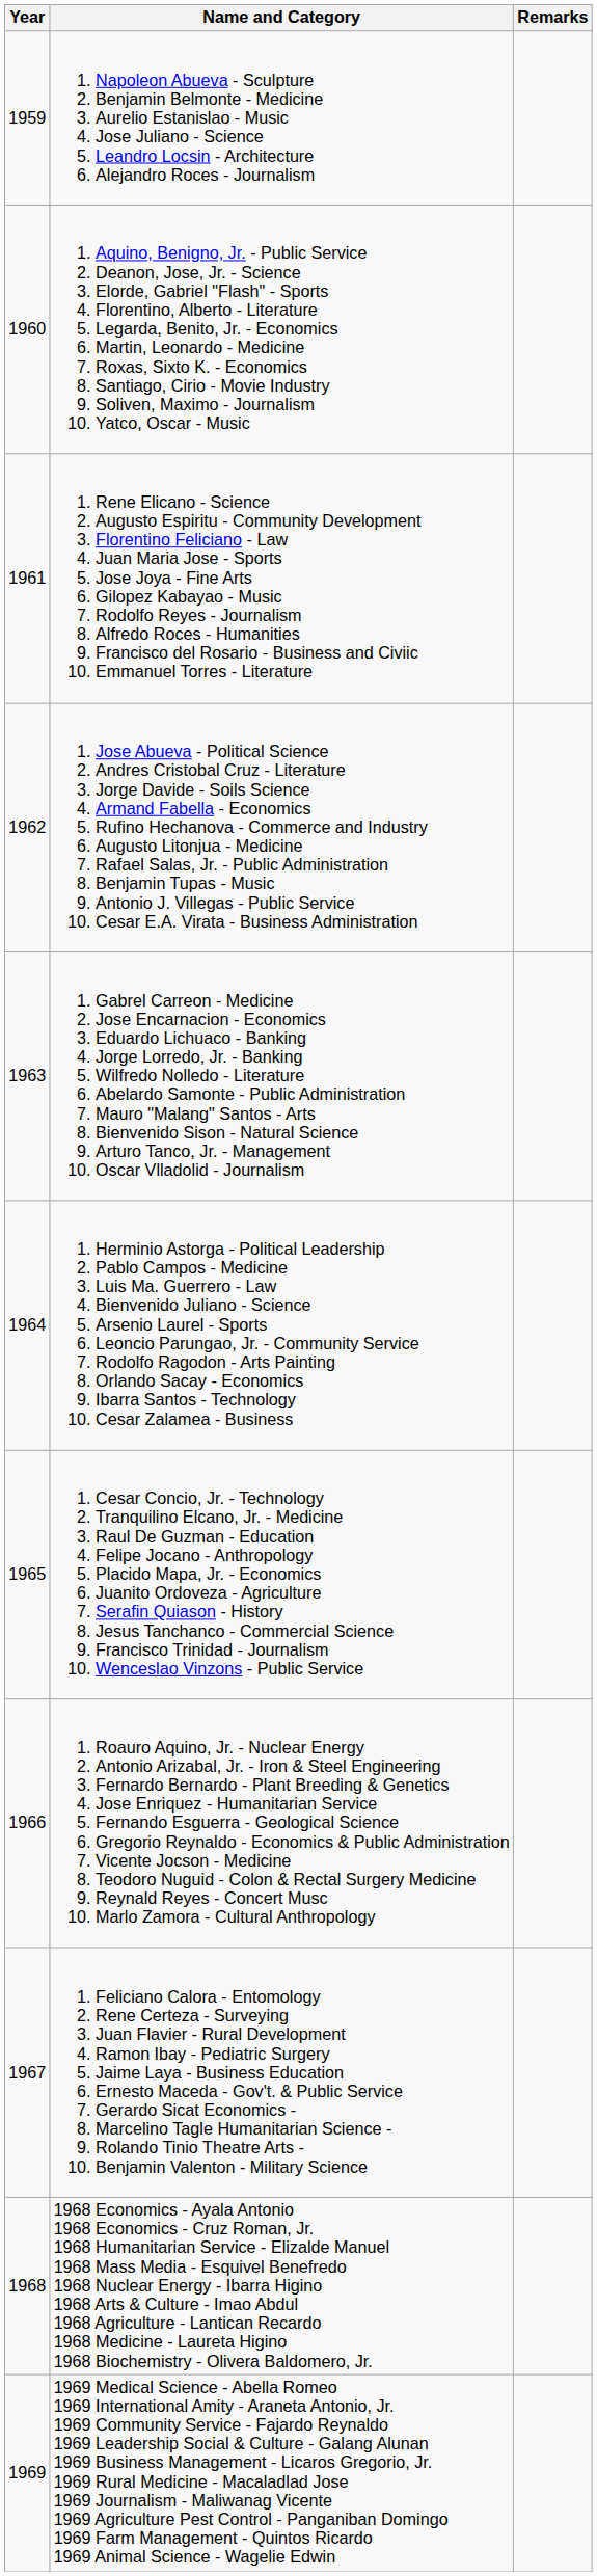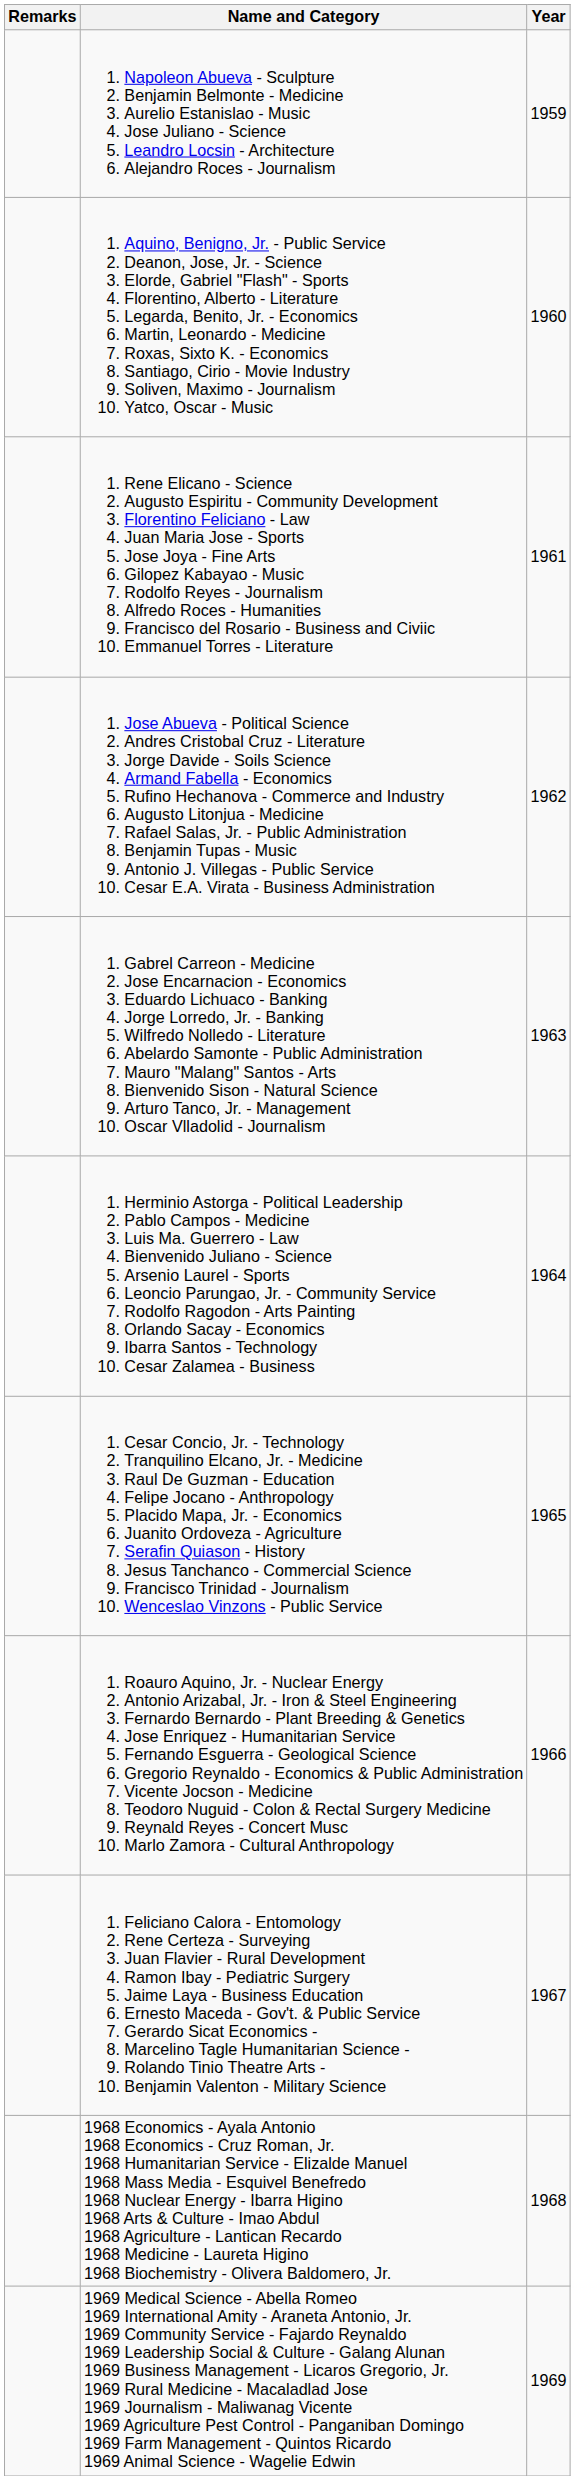columns swapped: Year <-> Remarks
